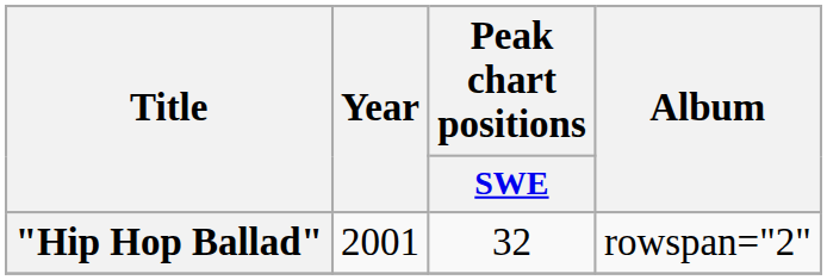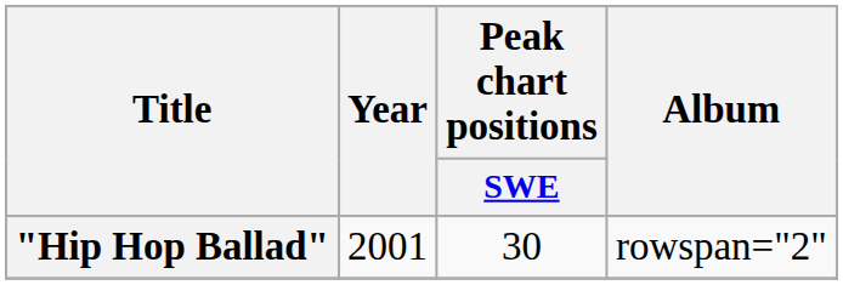"Hip Hop Ballad" | Peak chart positions / SWE: 32 -> 30
